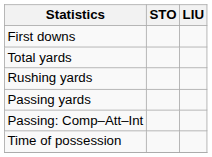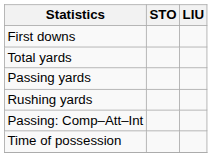rows swapped: Rushing yards <-> Passing yards
